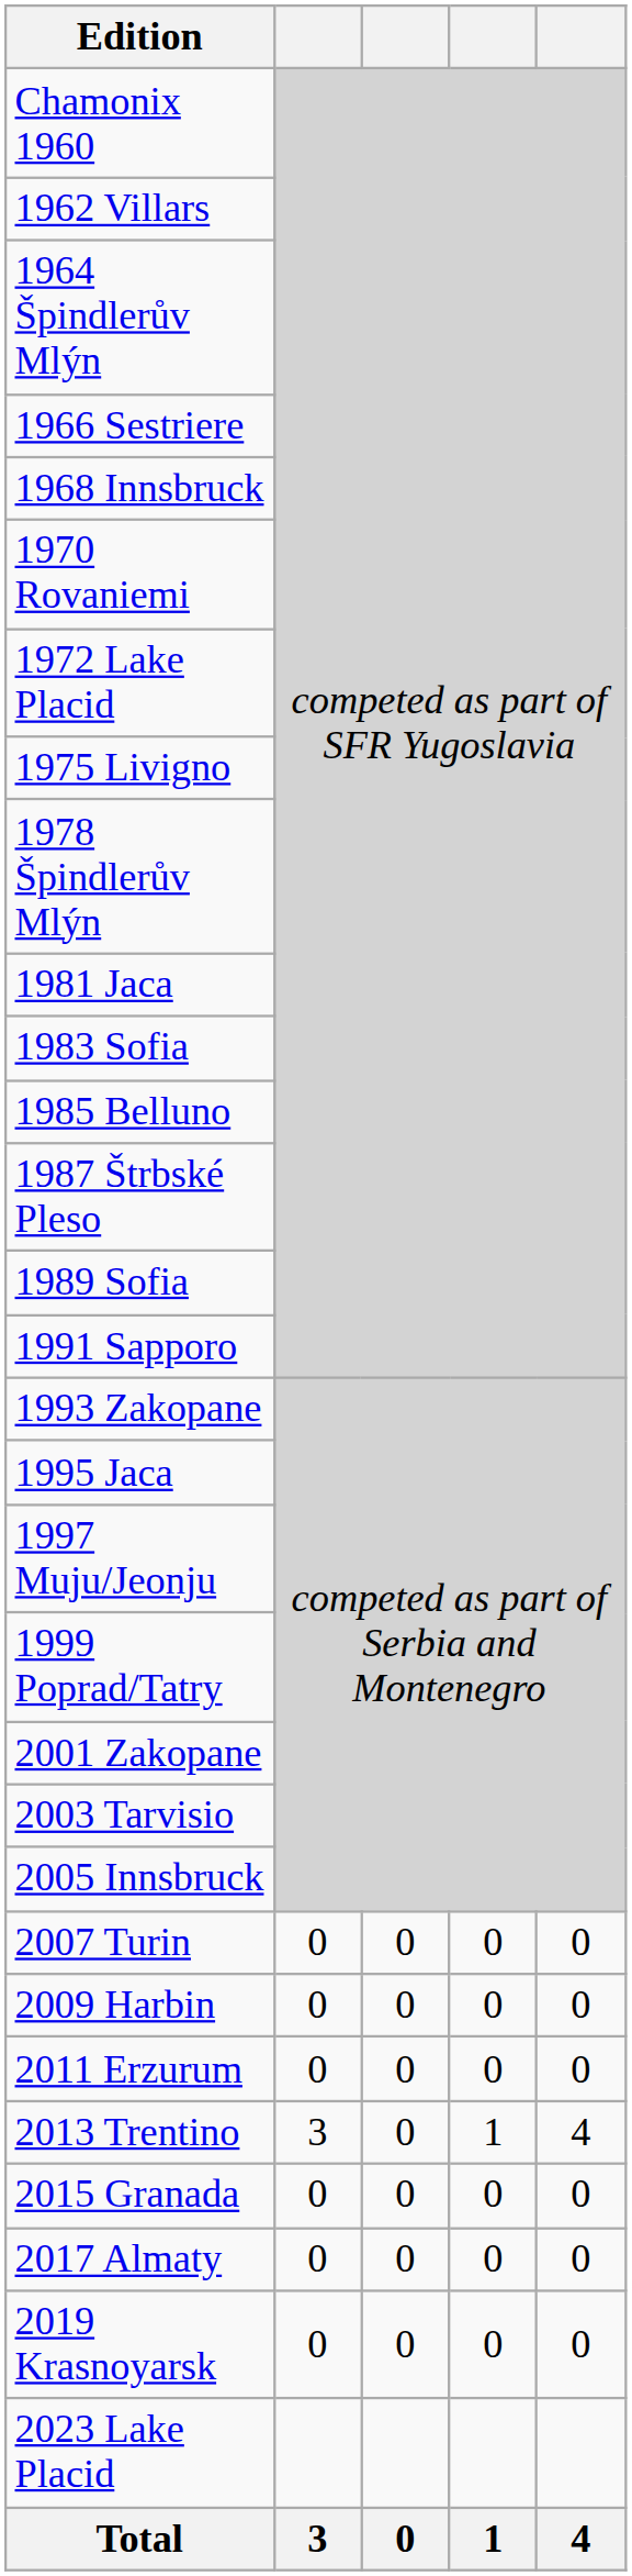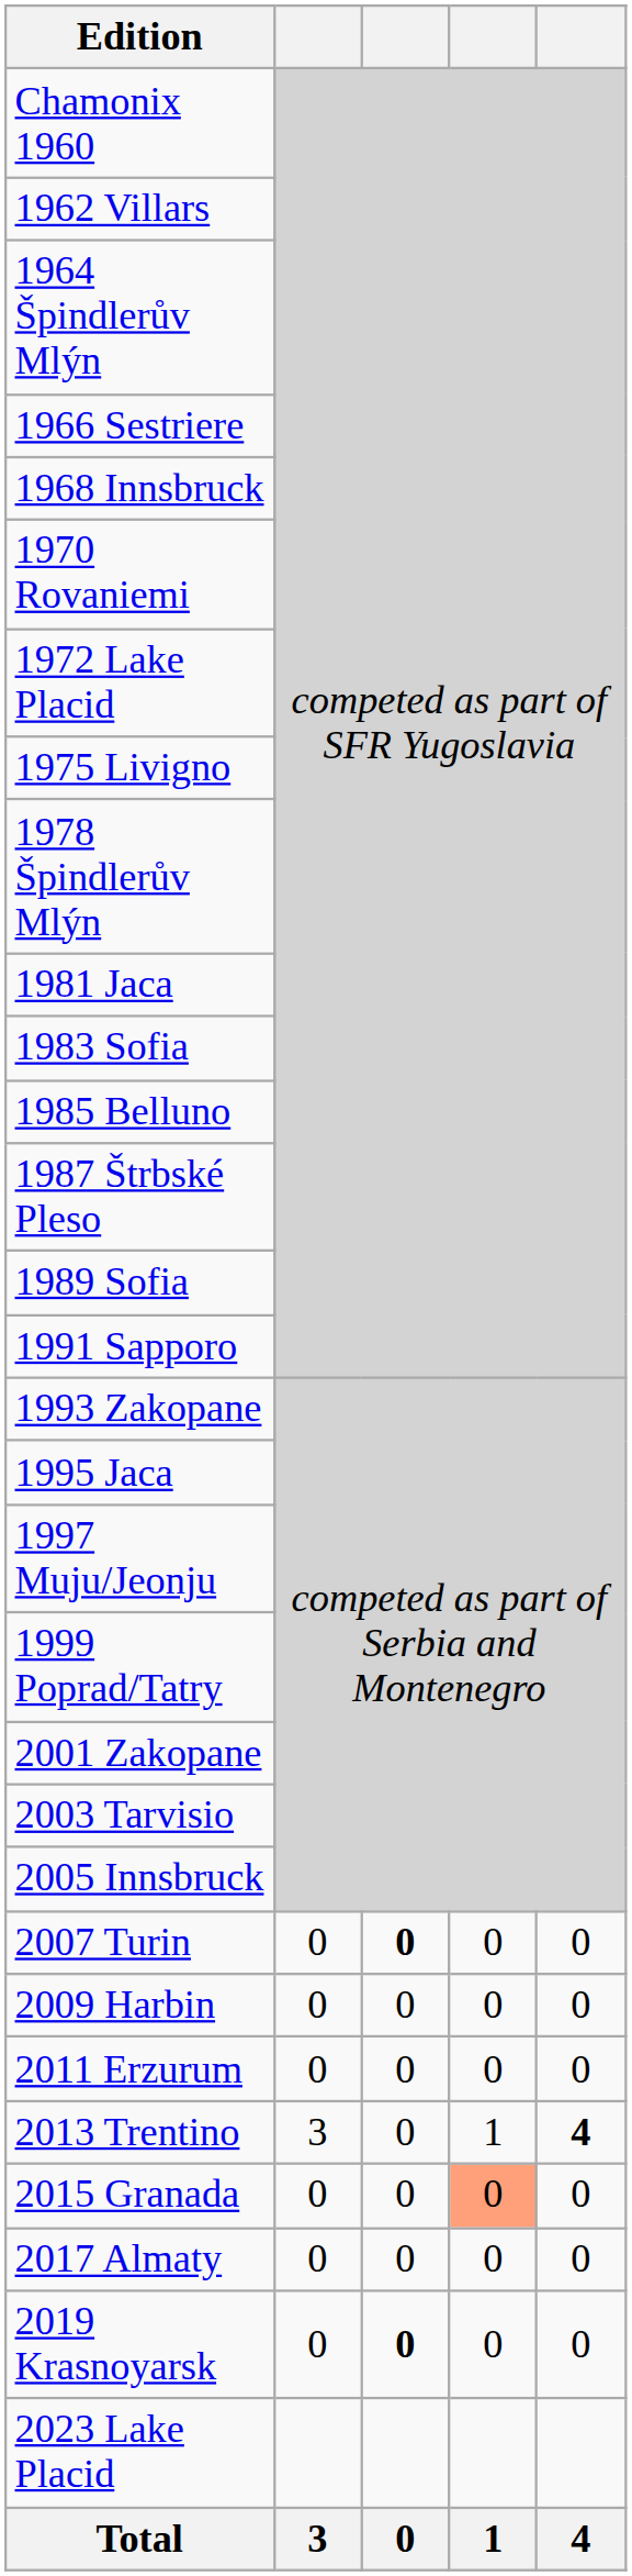2007 Turin | column 3: normal -> bold
2013 Trentino | column 5: normal -> bold
2015 Granada | column 4: no background -> lightsalmon background
2019 Krasnoyarsk | column 3: normal -> bold
